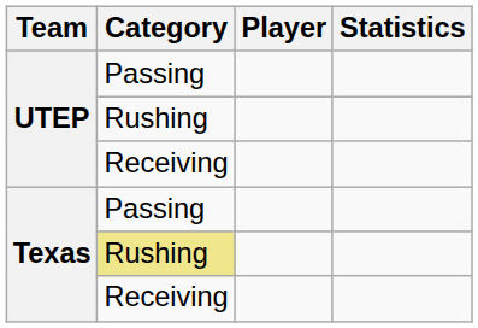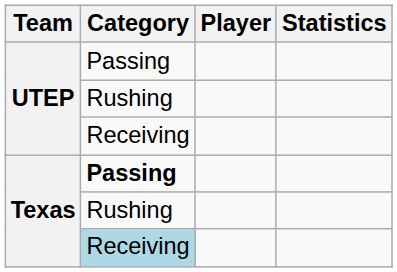Texas / Passing | Category: normal -> bold
Texas / Rushing | Category: khaki background -> no background
Texas / Receiving | Category: no background -> lightblue background
